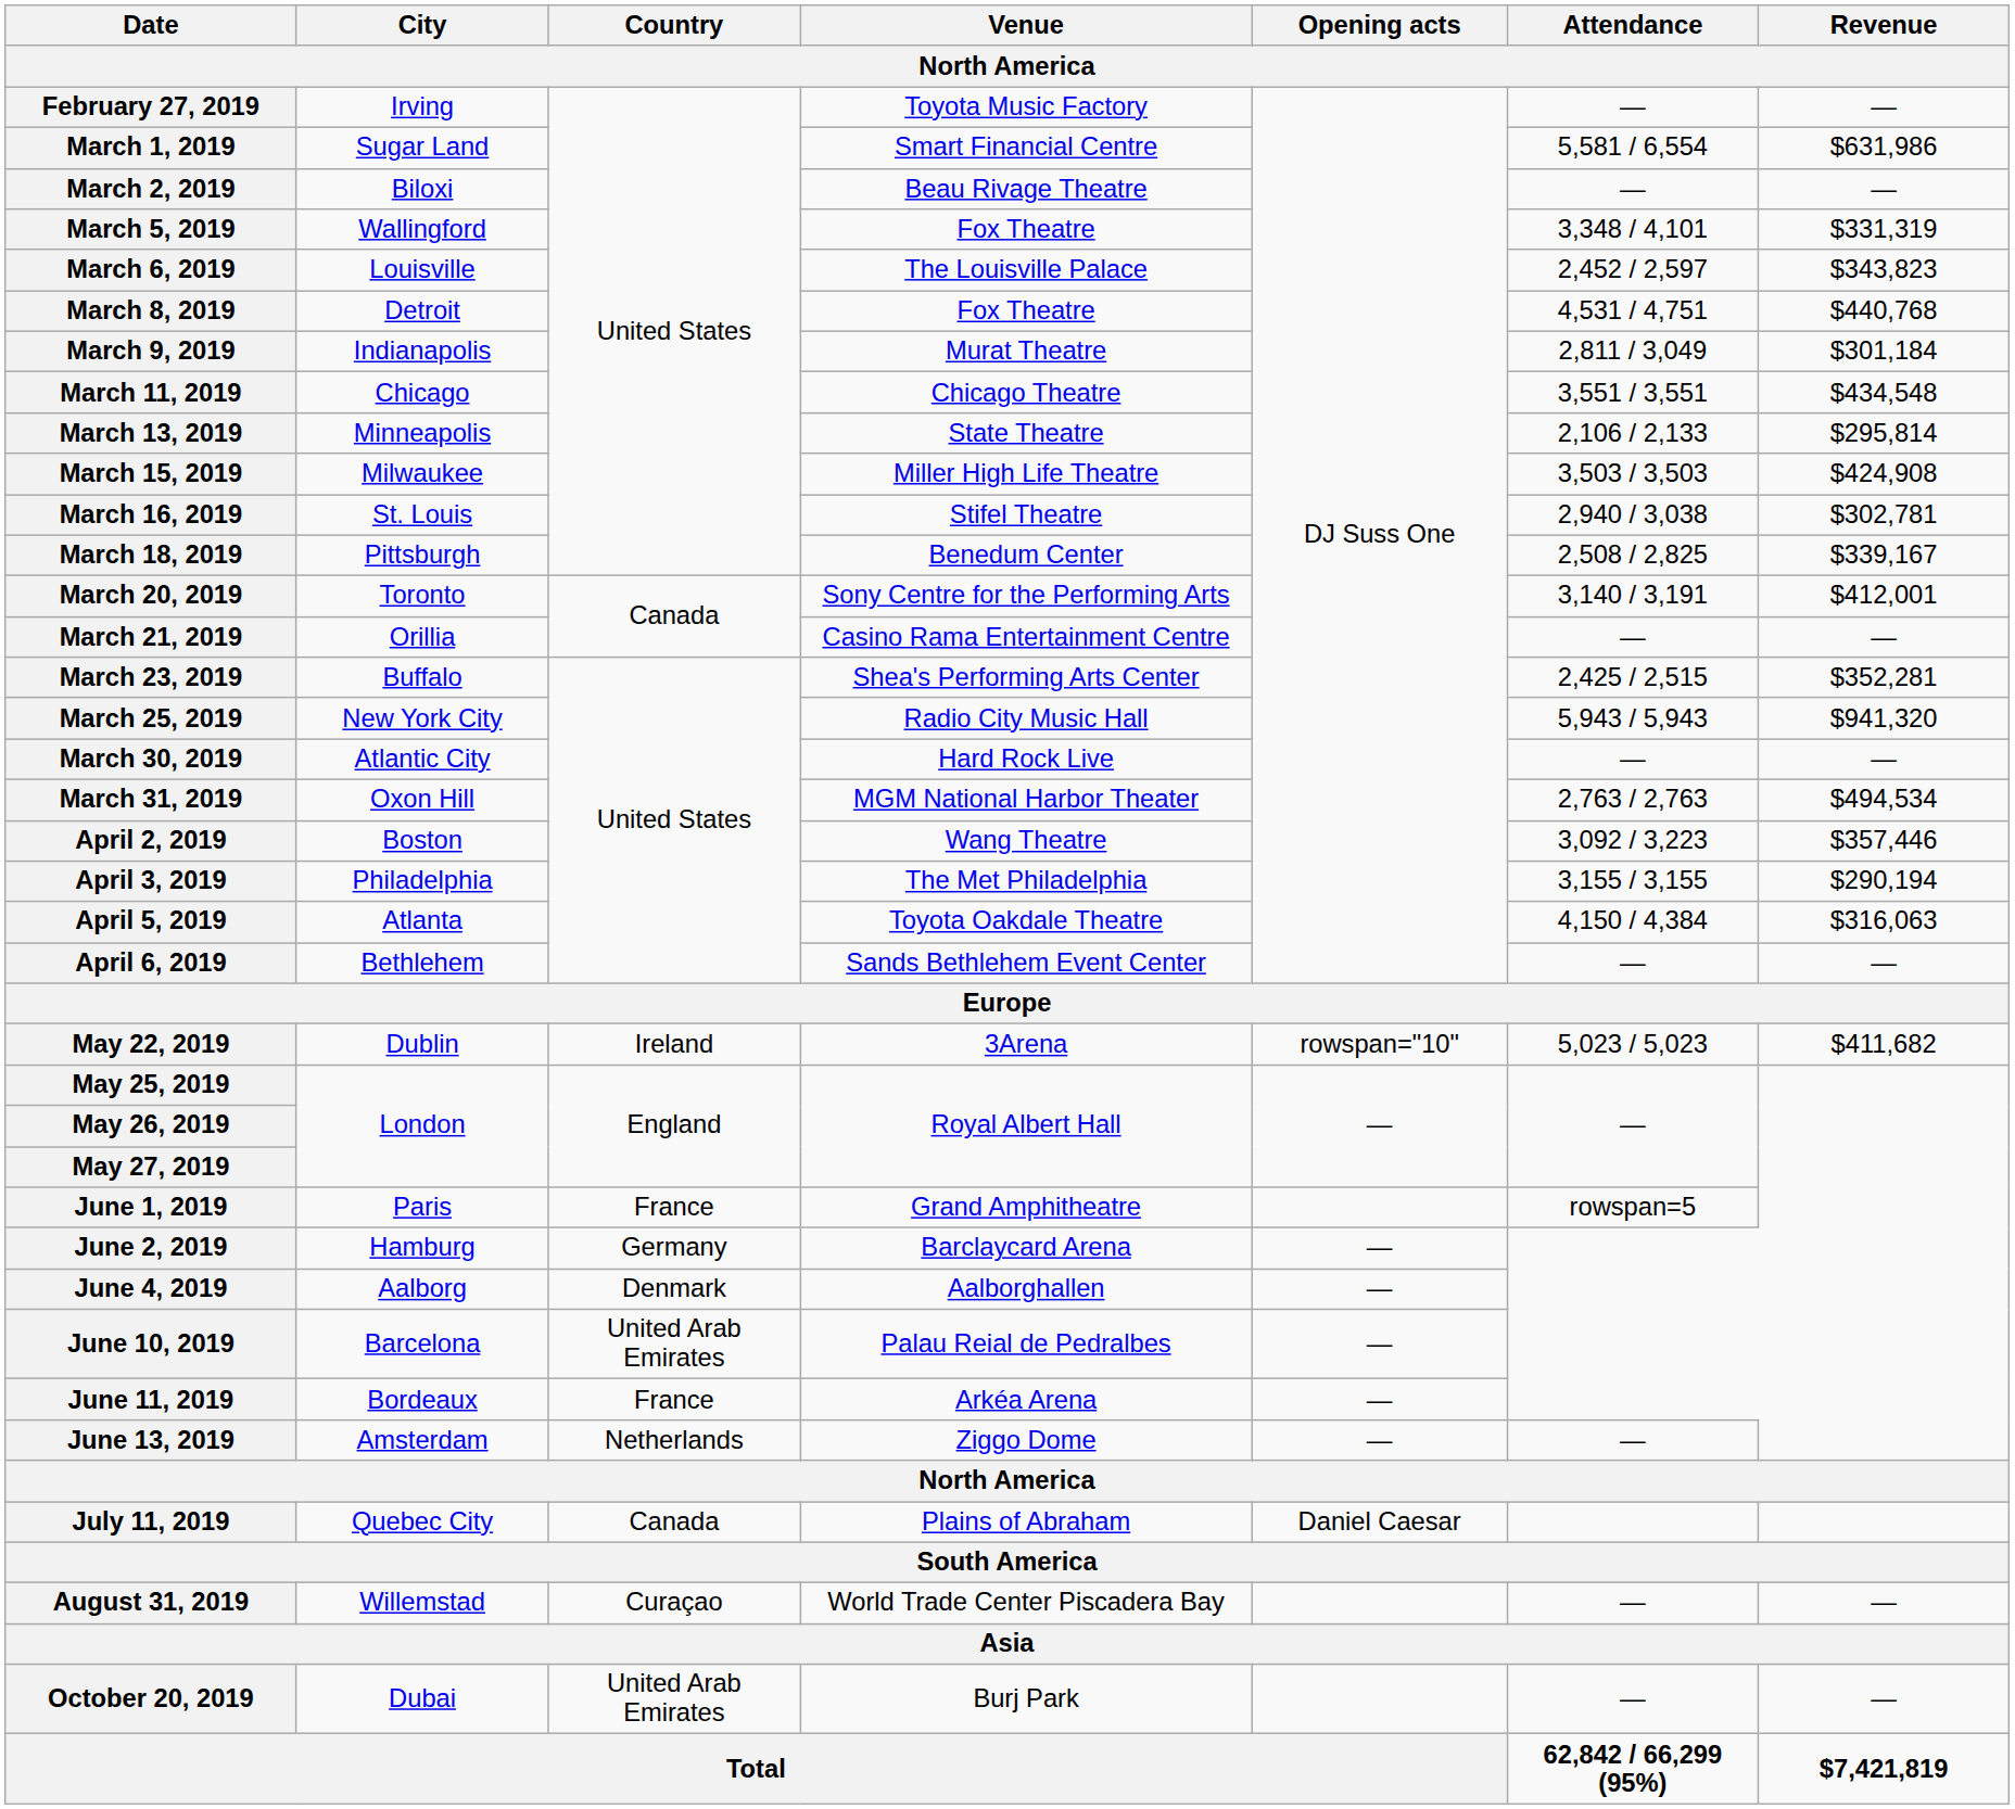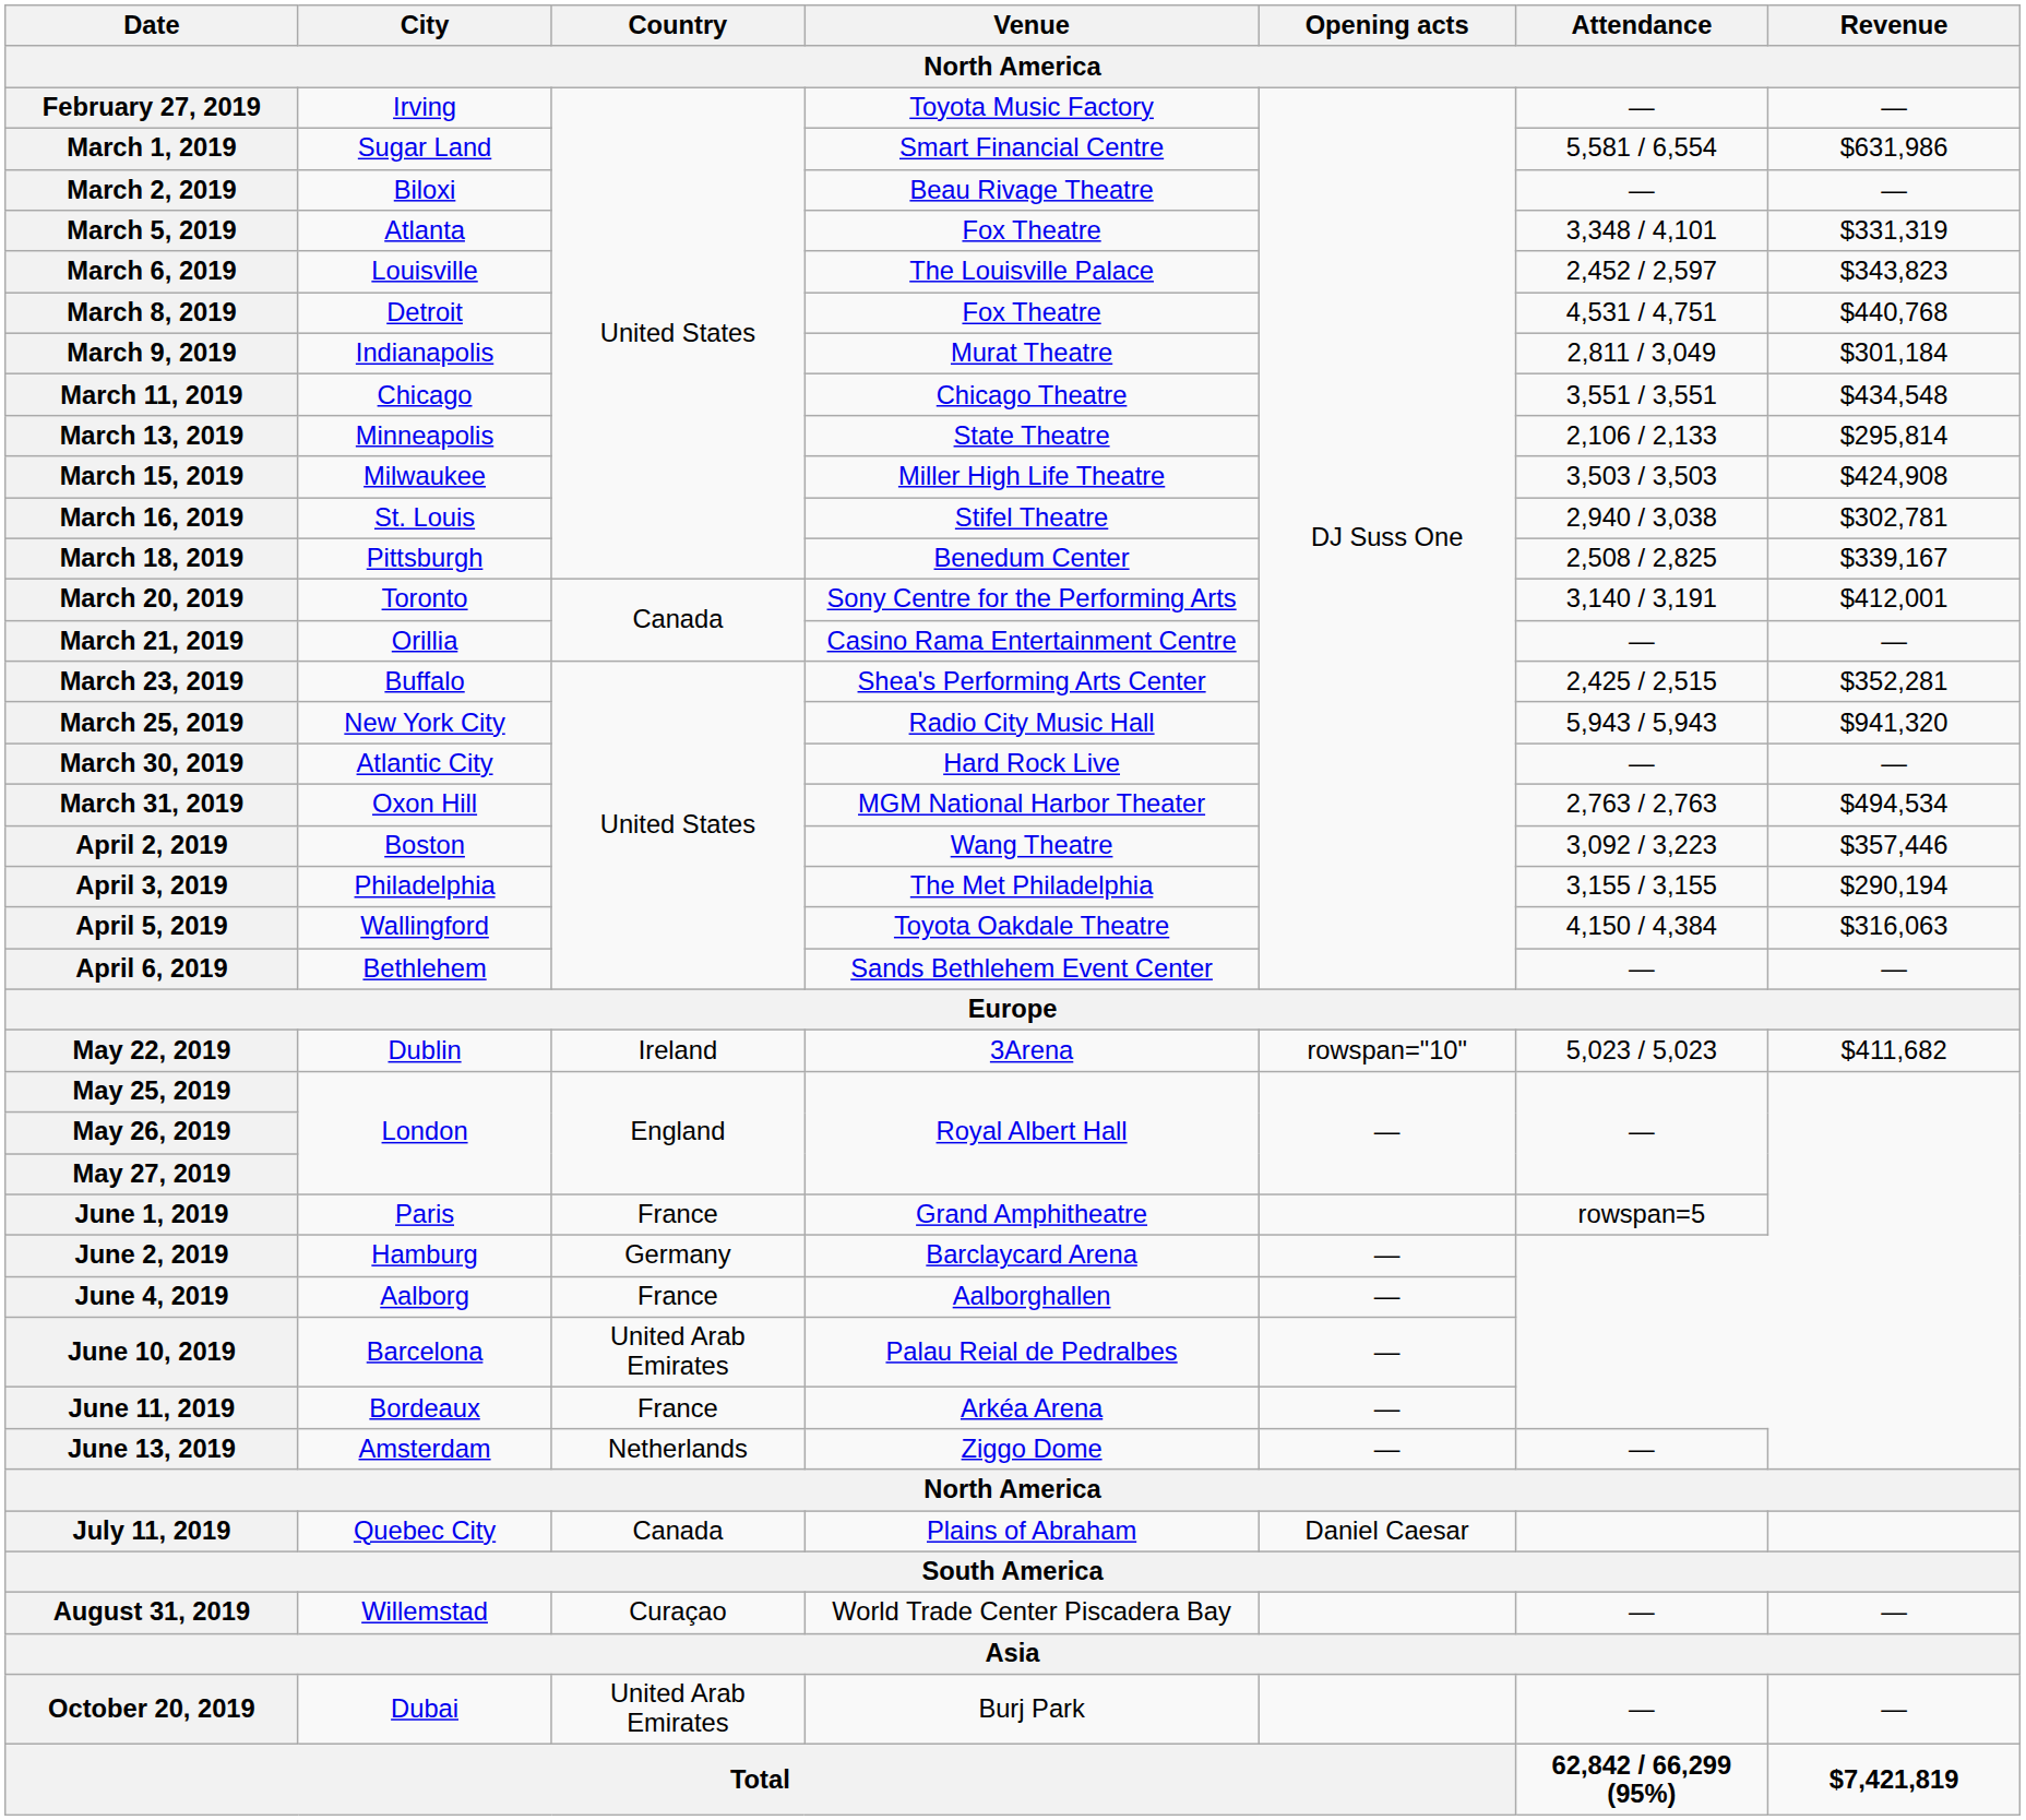March 5, 2019 | City: Wallingford -> Atlanta
April 5, 2019 | City: Atlanta -> Wallingford
June 4, 2019 | Country: Denmark -> France
